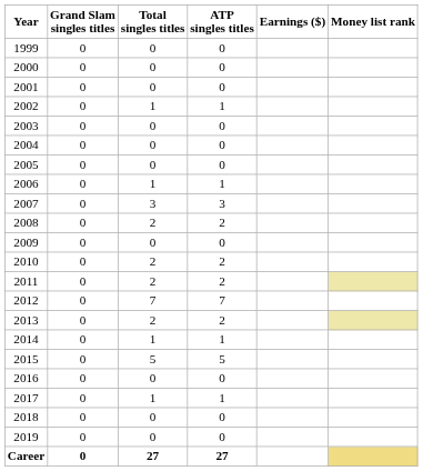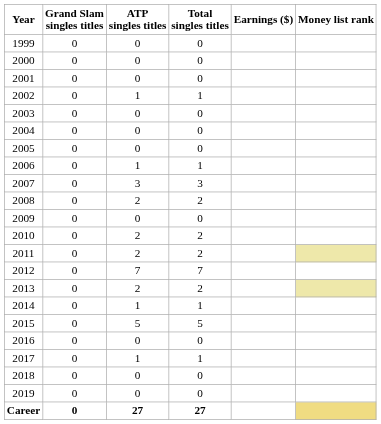columns swapped: ATP singles titles <-> Total singles titles
